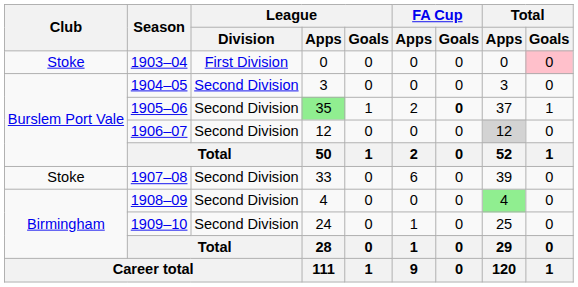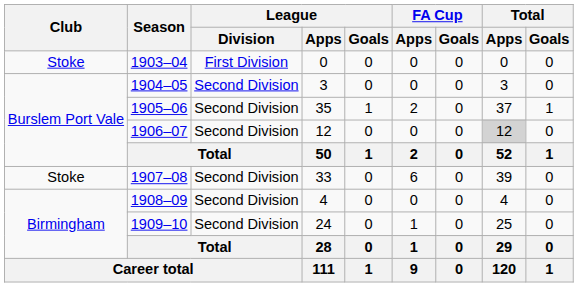1903–04 | Total / Goals: pink background -> no background
1905–06 | League / Apps: lightgreen background -> no background
1905–06 | FA Cup / Goals: bold -> normal
1908–09 | Total / Apps: lightgreen background -> no background
